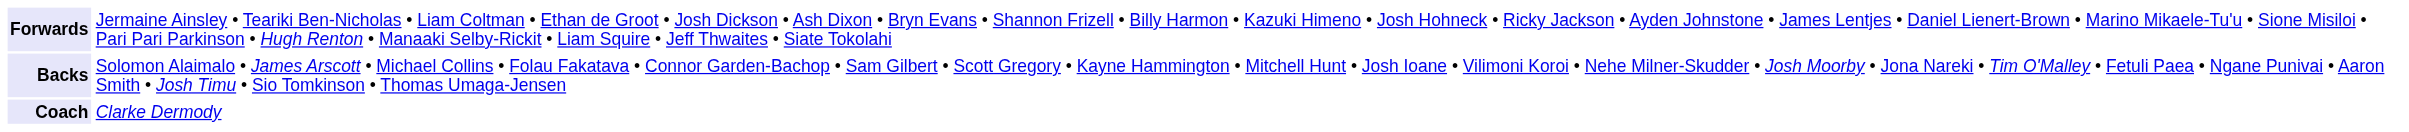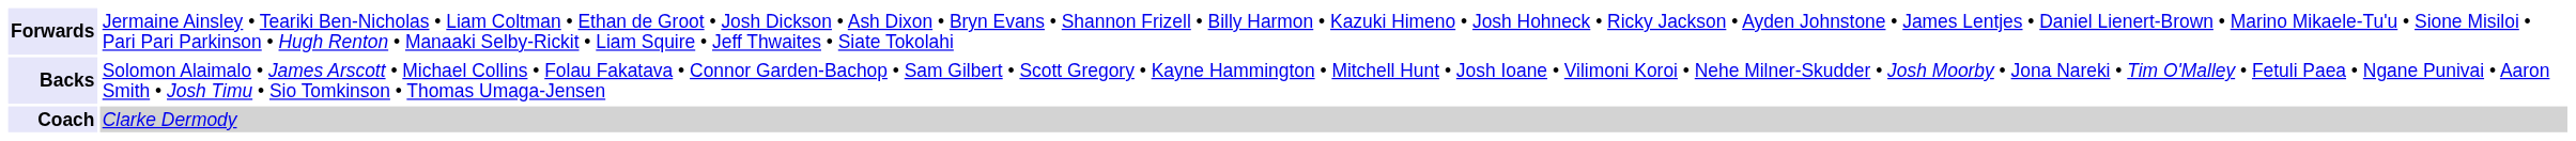Coach | column 2: no background -> lightgrey background
